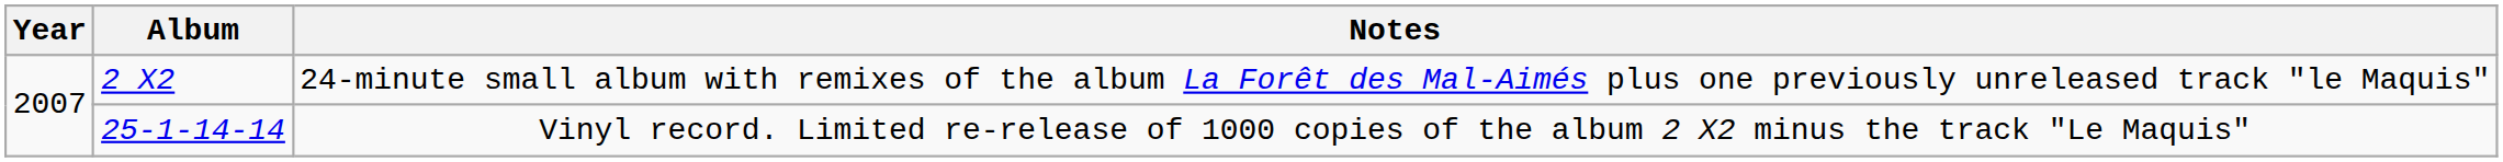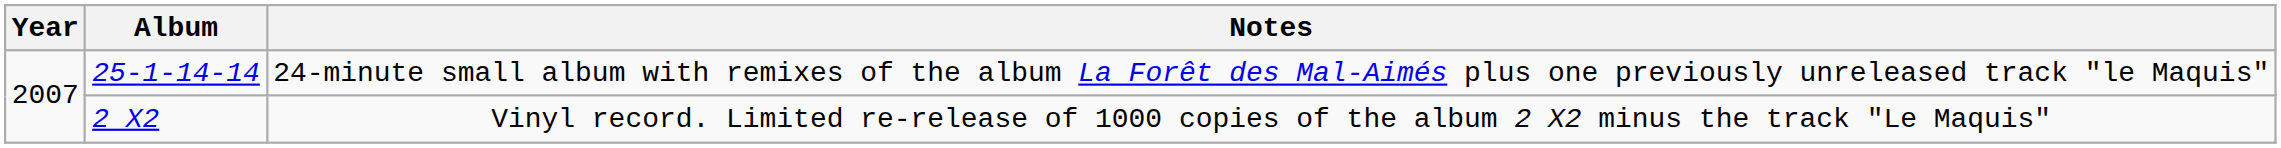row 2 | Album: 2 X2 -> 25-1-14-14
row 3 | Album: 25-1-14-14 -> 2 X2
